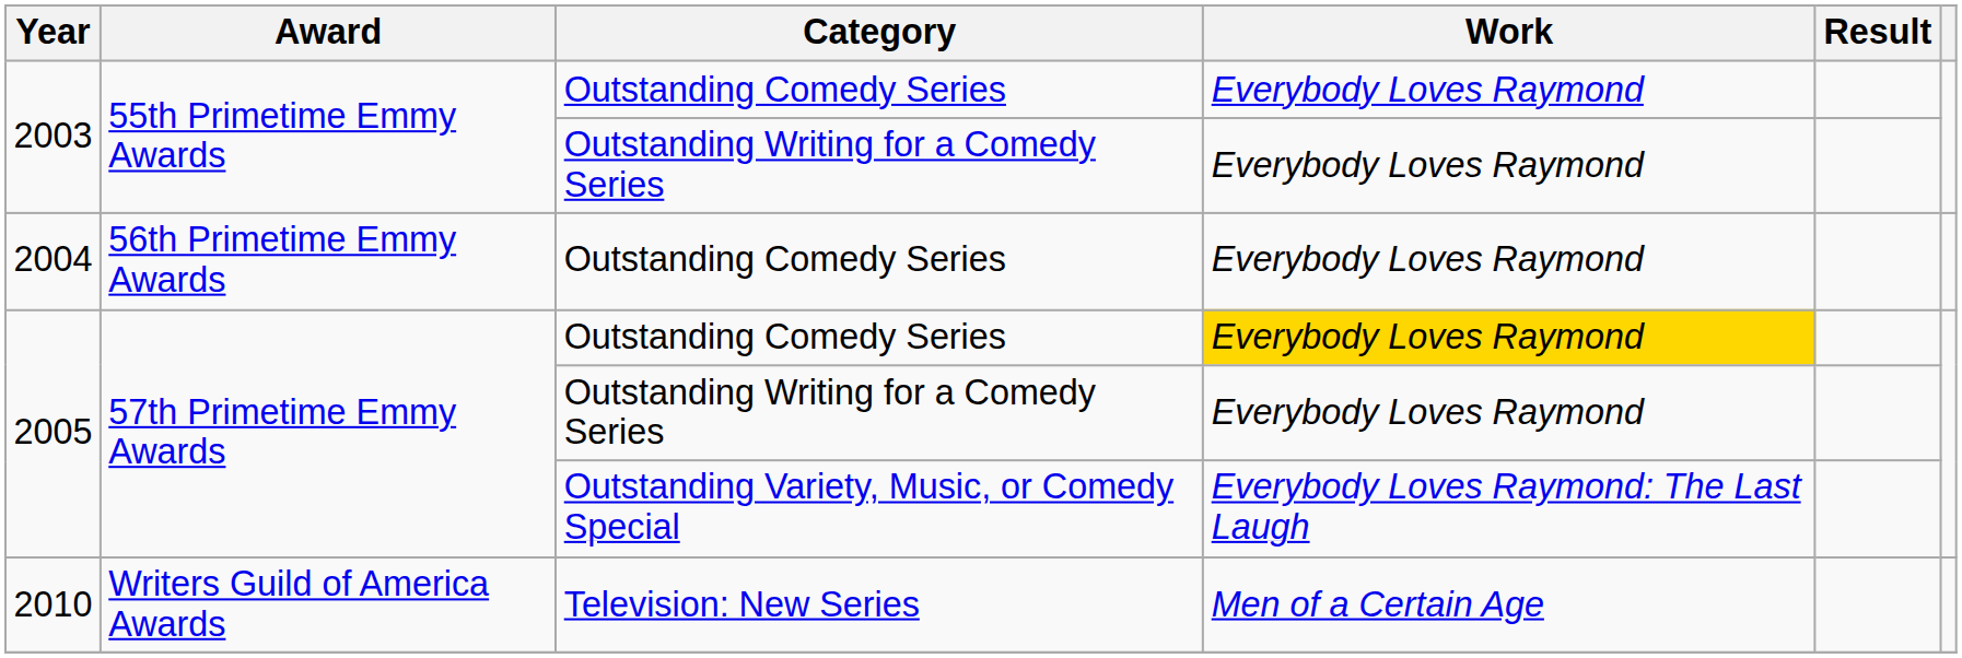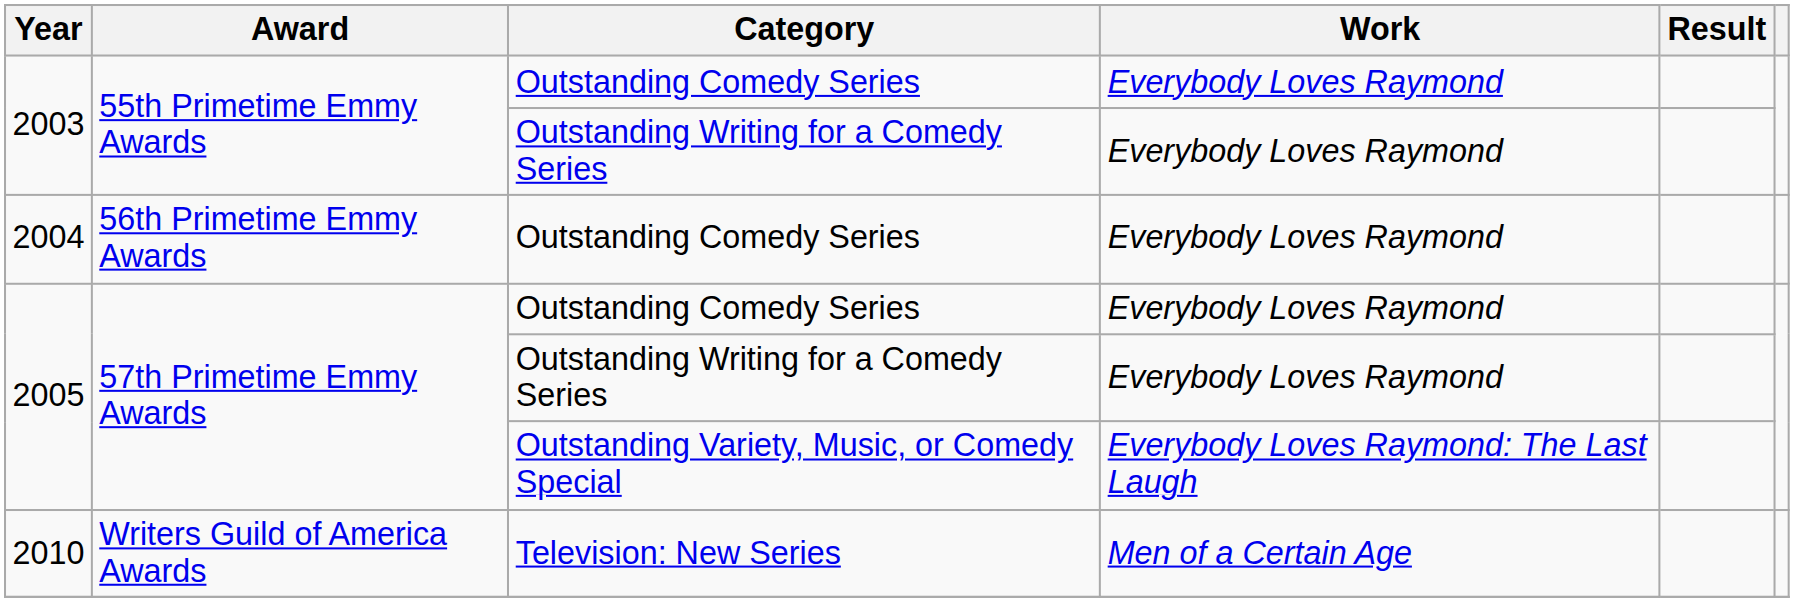2005 / Outstanding Comedy Series | Work: gold background -> no background
